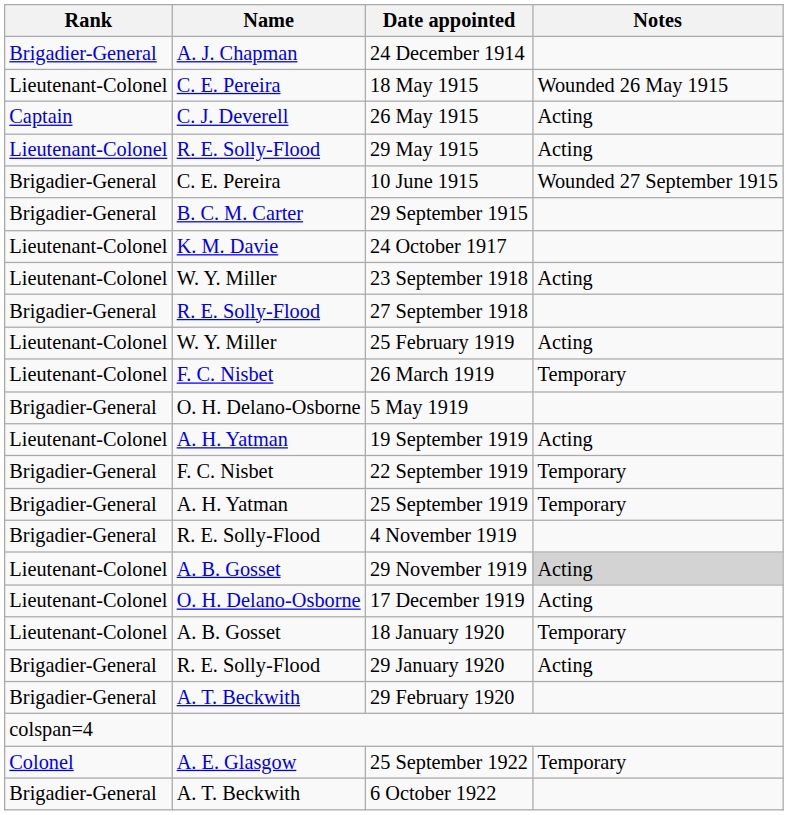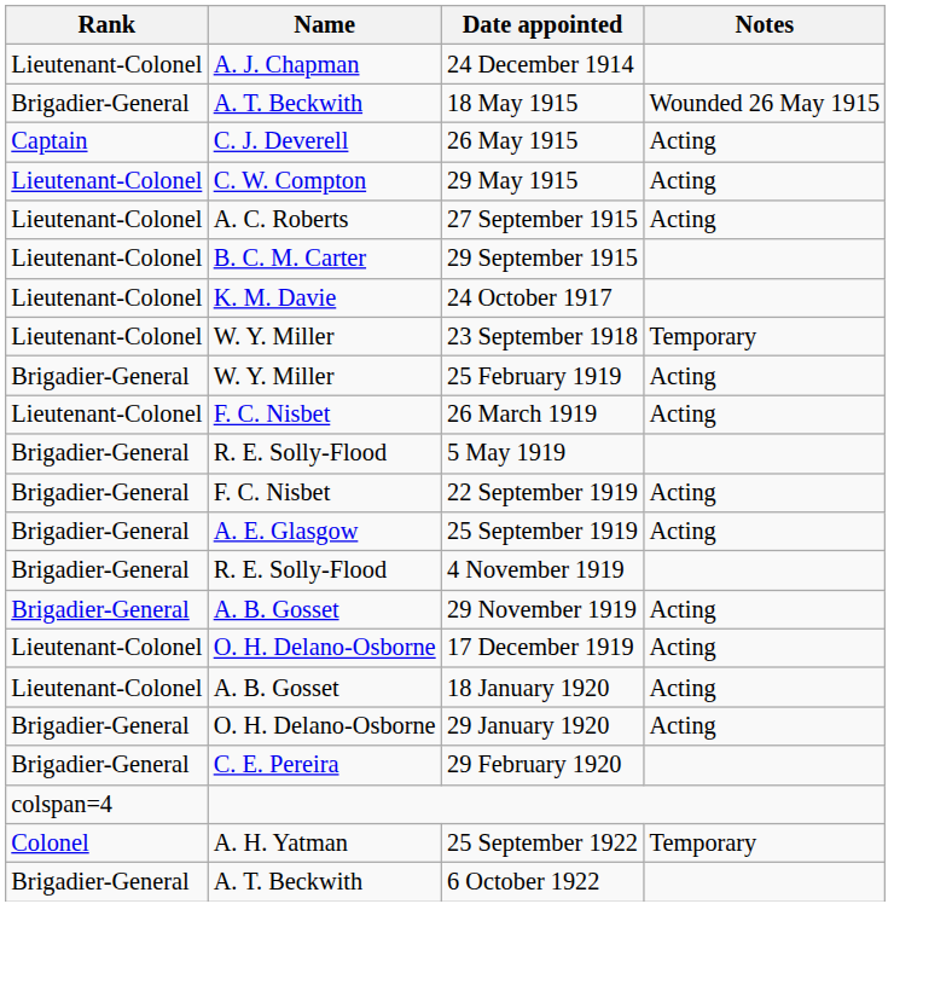24 December 1914 | Rank: Brigadier-General -> Lieutenant-Colonel
18 May 1915 | Rank: Lieutenant-Colonel -> Brigadier-General
18 May 1915 | Name: C. E. Pereira -> A. T. Beckwith
29 May 1915 | Name: R. E. Solly-Flood -> C. W. Compton
- row: Brigadier-General | C. E. Pereira | 10 June 1915 | Wounded 27 September 1915
+ row: Lieutenant-Colonel | A. C. Roberts | 27 September 1915 | Acting
29 September 1915 | Rank: Brigadier-General -> Lieutenant-Colonel
23 September 1918 | Notes: Acting -> Temporary
- row: Brigadier-General | R. E. Solly-Flood | 27 September 1918
25 February 1919 | Rank: Lieutenant-Colonel -> Brigadier-General
26 March 1919 | Notes: Temporary -> Acting
5 May 1919 | Name: O. H. Delano-Osborne -> R. E. Solly-Flood
- row: Lieutenant-Colonel | A. H. Yatman | 19 September 1919 | Acting
22 September 1919 | Notes: Temporary -> Acting
25 September 1919 | Name: A. H. Yatman -> A. E. Glasgow
25 September 1919 | Notes: Temporary -> Acting
29 November 1919 | Rank: Lieutenant-Colonel -> Brigadier-General
29 November 1919 | Notes: lightgrey background -> no background
18 January 1920 | Notes: Temporary -> Acting
29 January 1920 | Name: R. E. Solly-Flood -> O. H. Delano-Osborne
29 February 1920 | Name: A. T. Beckwith -> C. E. Pereira
25 September 1922 | Name: A. E. Glasgow -> A. H. Yatman
